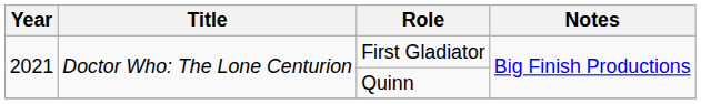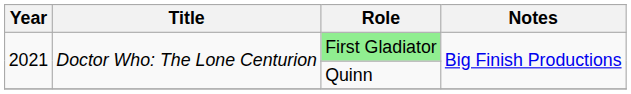First Gladiator | Role: no background -> lightgreen background
